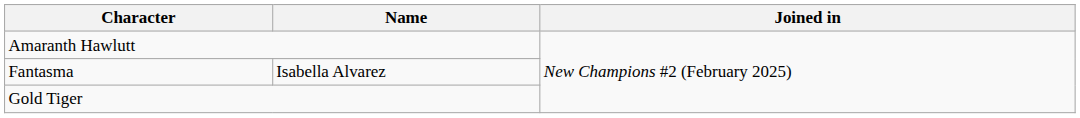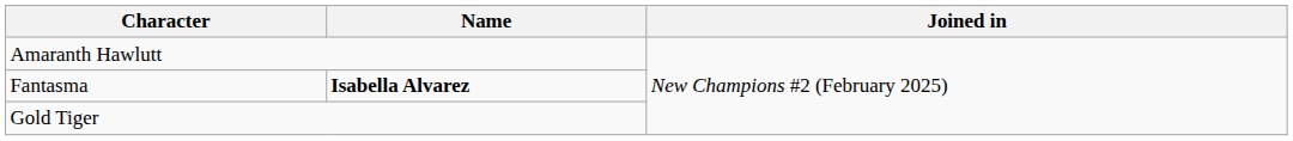Fantasma | Name: normal -> bold
